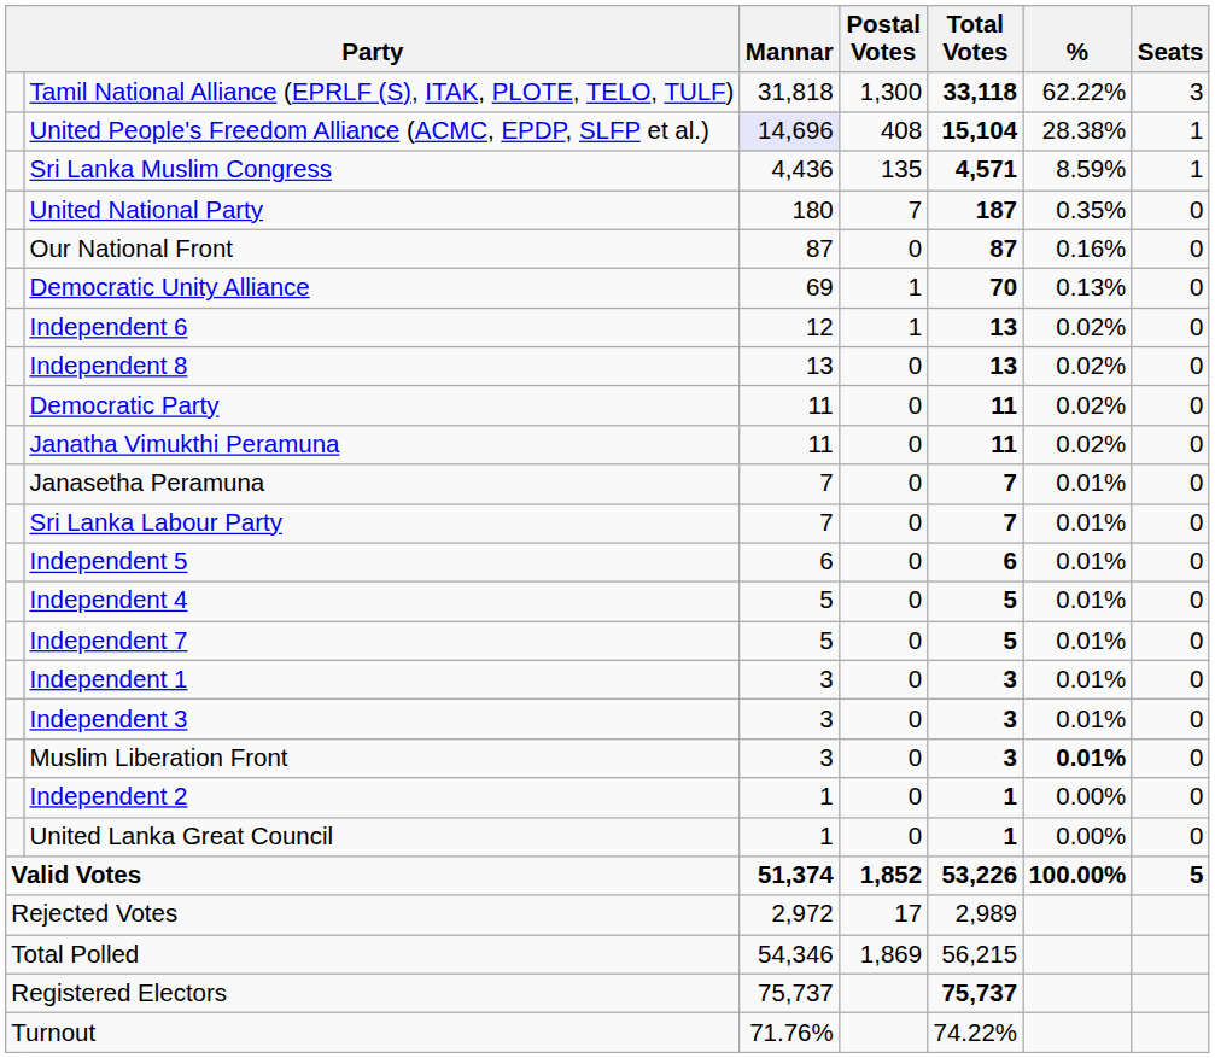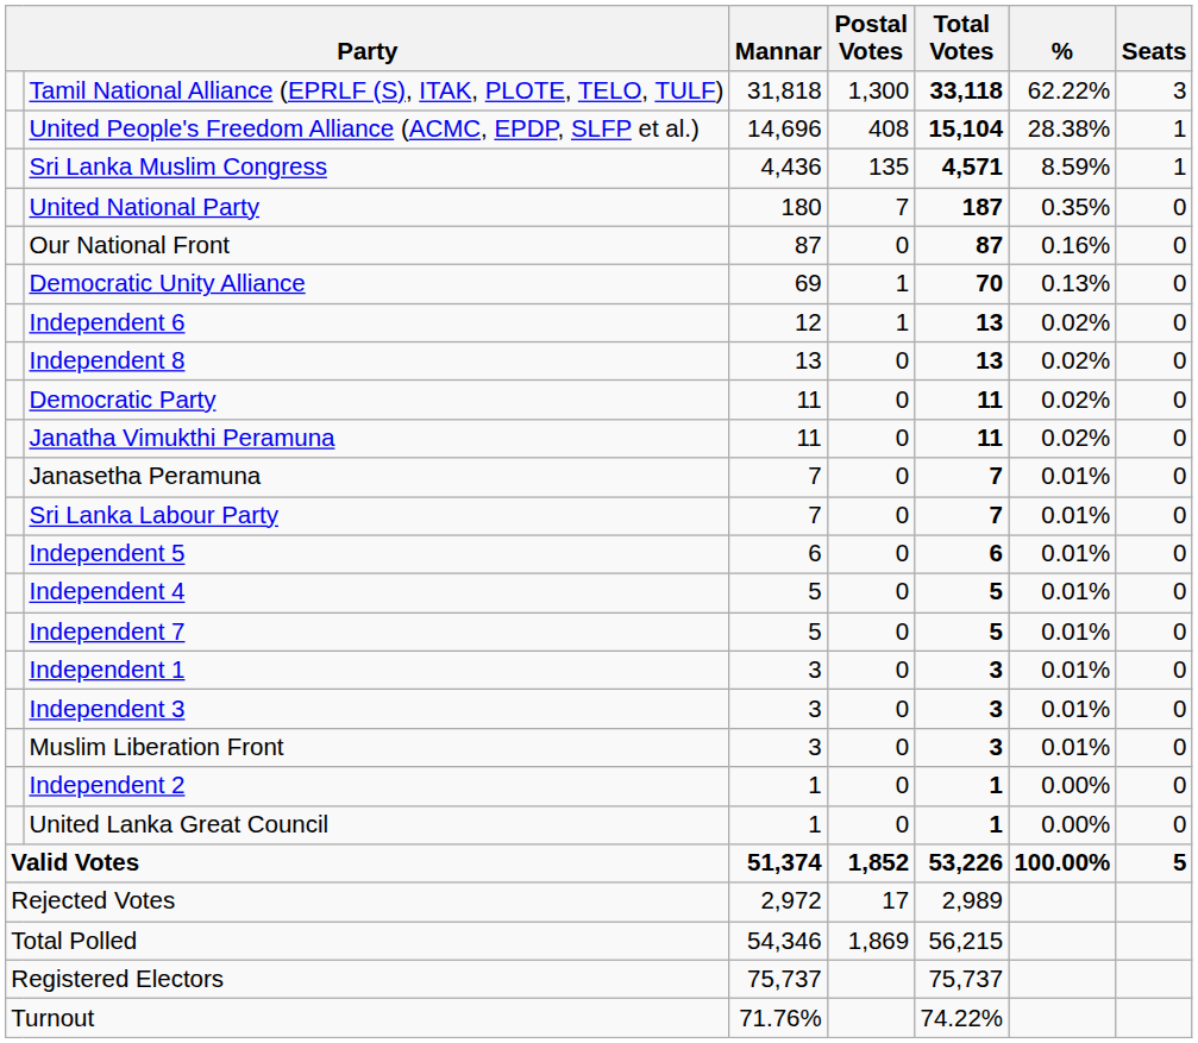United People's Freedom Alliance (ACMC, EPDP, SLFP et al.) | Mannar: lavender background -> no background
Muslim Liberation Front | %: bold -> normal
Registered Electors | Total Votes: bold -> normal
